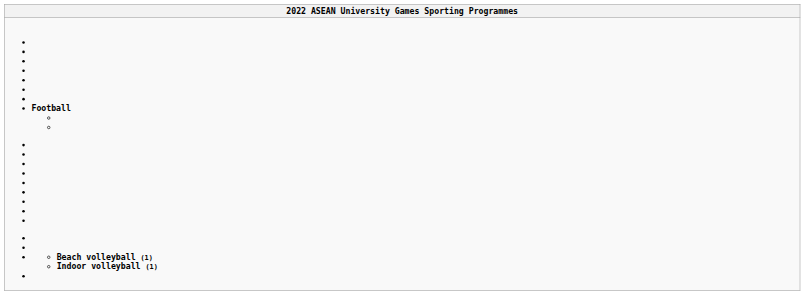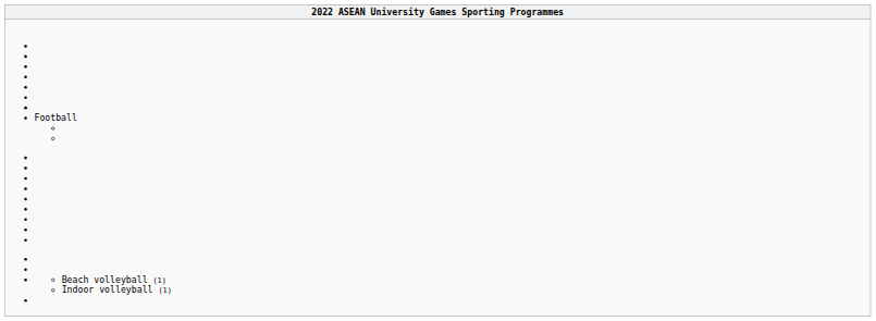row 2 | column 1: bold -> normal
